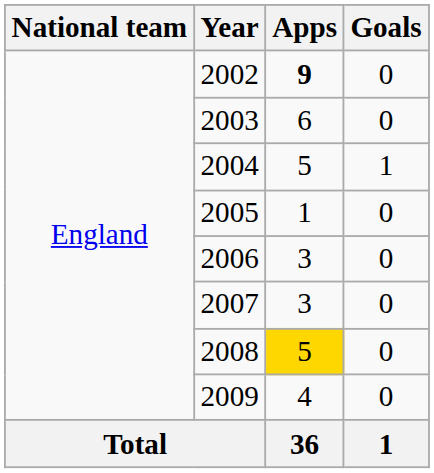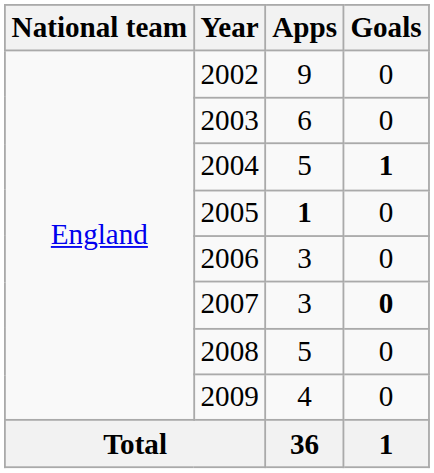2002 | Apps: bold -> normal
2004 | Goals: normal -> bold
2005 | Apps: normal -> bold
2007 | Goals: normal -> bold
2008 | Apps: gold background -> no background
